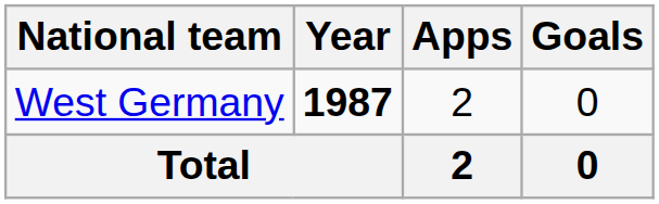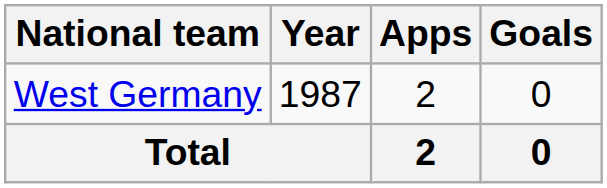West Germany | Year: bold -> normal
